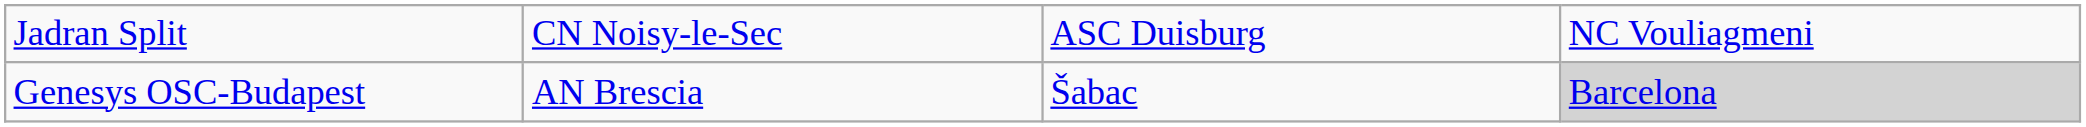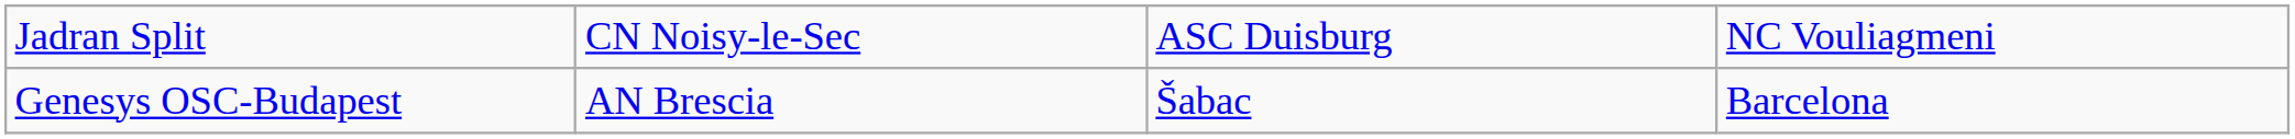Genesys OSC-Budapest | column 4: lightgrey background -> no background
